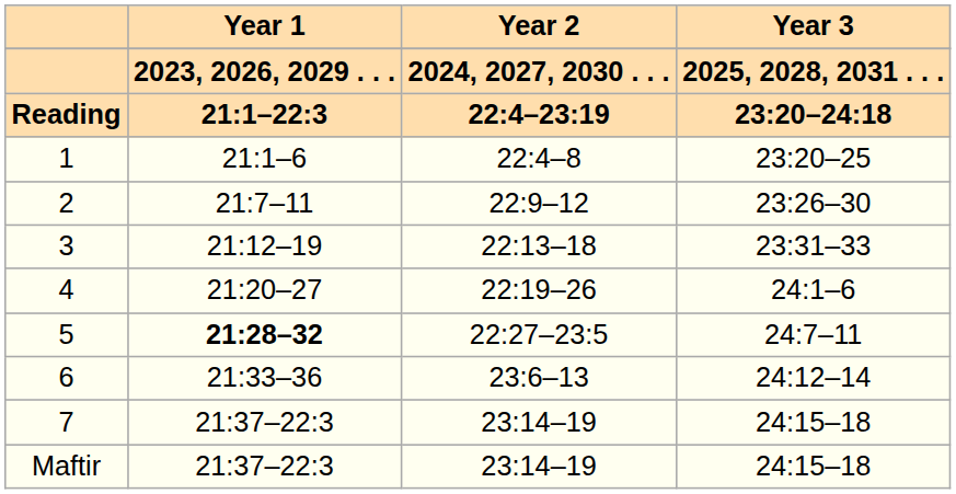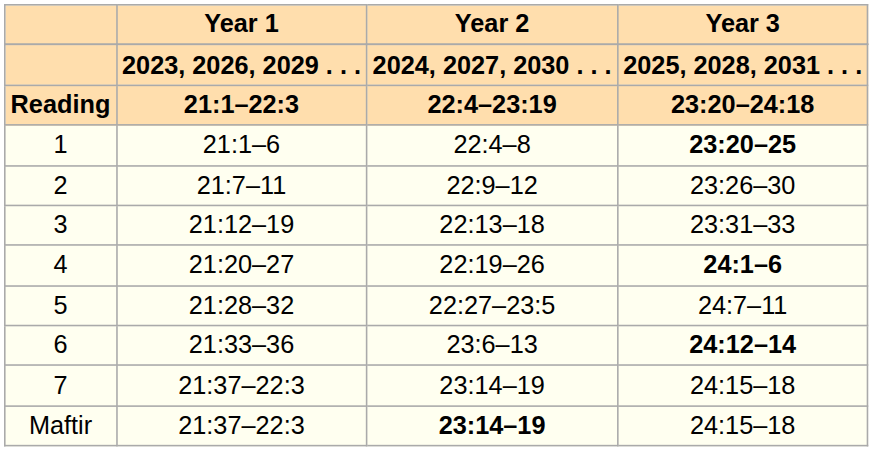1 | Year 3: normal -> bold
4 | Year 3: normal -> bold
5 | Year 1: bold -> normal
6 | Year 3: normal -> bold
Maftir | Year 2: normal -> bold
